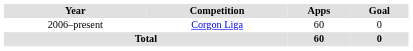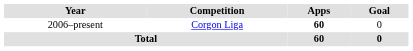2006–present | Apps: normal -> bold
